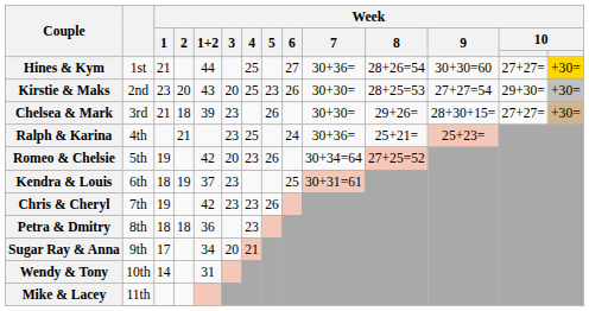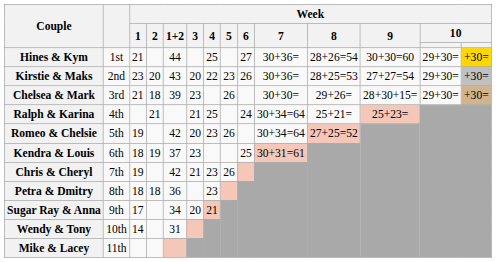Hines & Kym | column 13: 27+27= -> 29+30=
Kirstie & Maks | Week / 4: 25 -> 22
Kirstie & Maks | Week / 7: 30+30= -> 30+36=
Chelsea & Mark | column 13: 27+27= -> 29+30=
Ralph & Karina | Week / 3: 23 -> 21
Ralph & Karina | Week / 7: 30+36= -> 30+34=64
Chris & Cheryl | Week / 3: 23 -> 21
